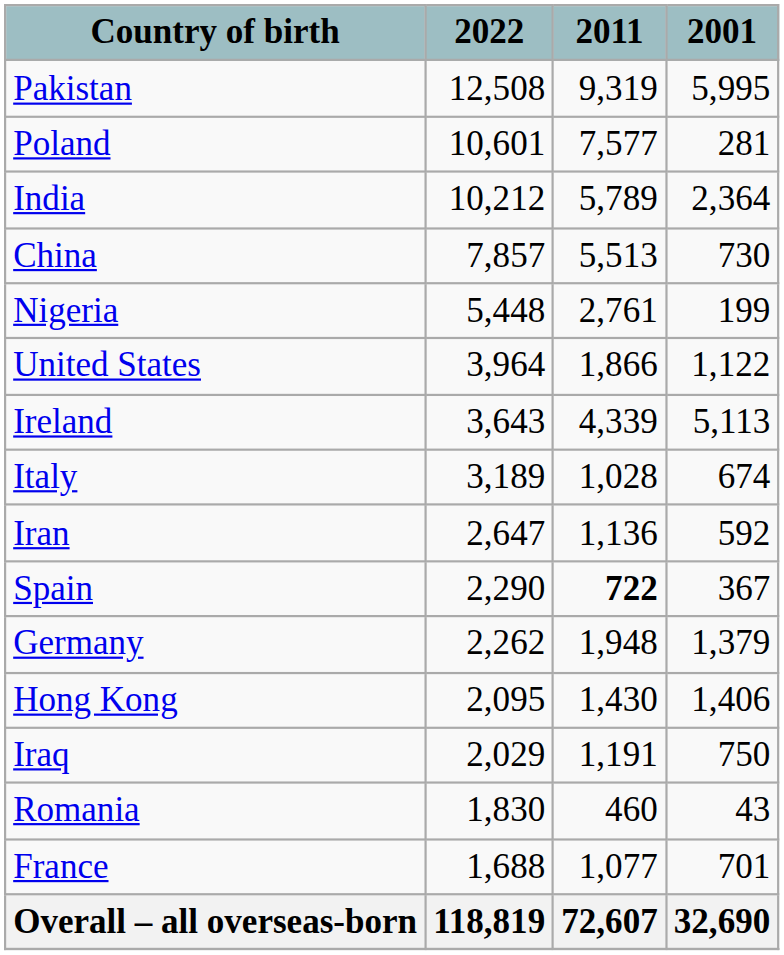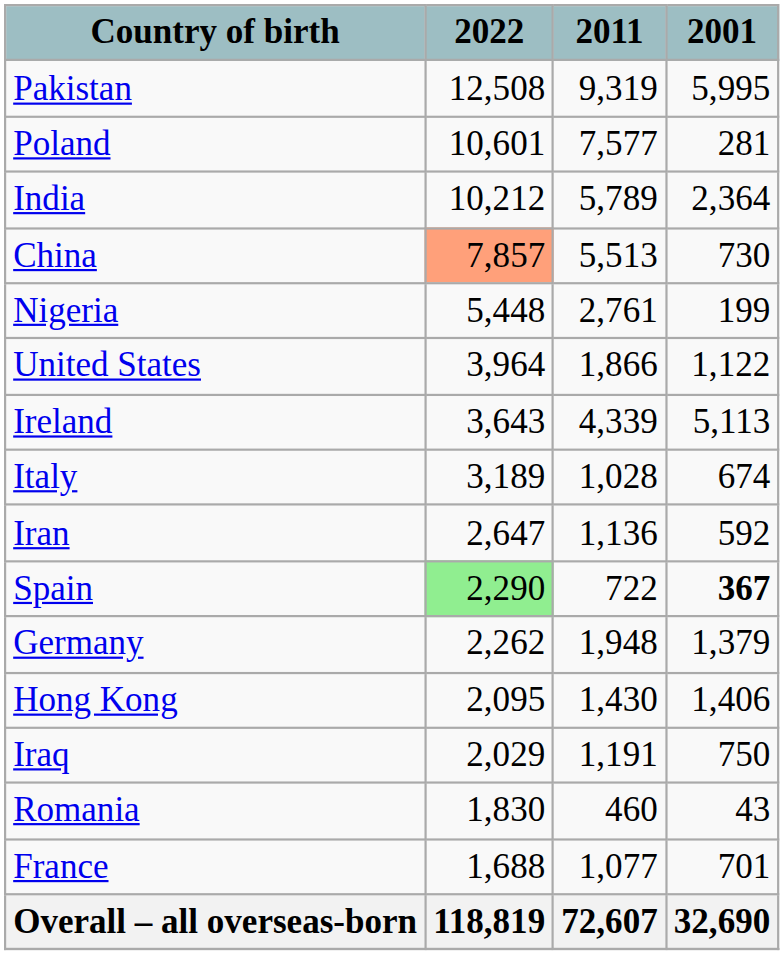China | 2022: no background -> lightsalmon background
Spain | 2022: no background -> lightgreen background
Spain | 2011: bold -> normal
Spain | 2001: normal -> bold
